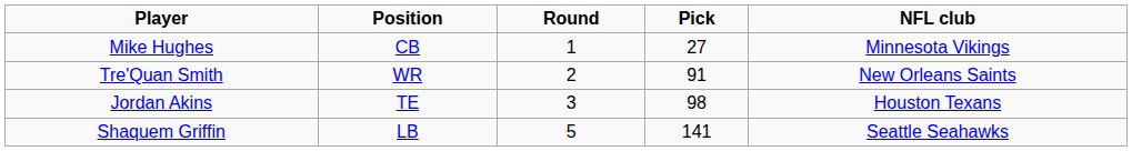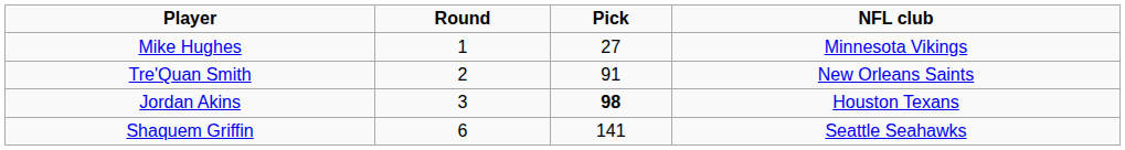- column: Position | CB | WR | TE | LB
Jordan Akins | Pick: normal -> bold
Shaquem Griffin | Round: 5 -> 6
